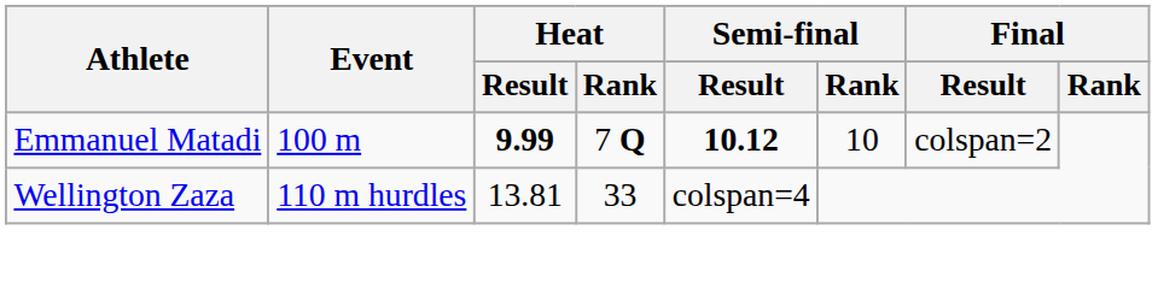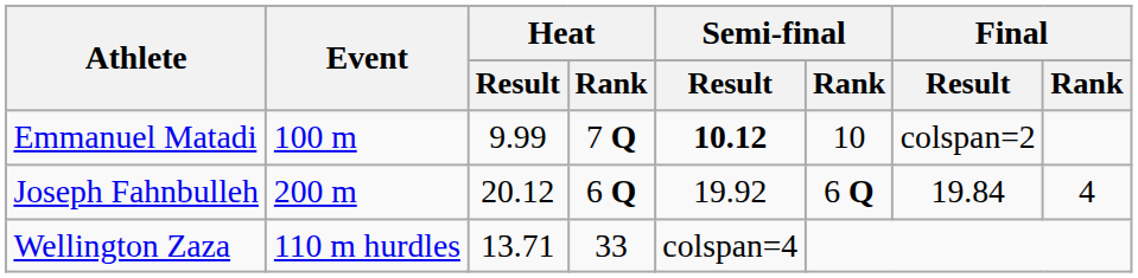Emmanuel Matadi | Heat / Result: bold -> normal
+ row: Joseph Fahnbulleh | 200 m | 20.12 | 6 Q | 19.92 | 6 Q | 19.84 | 4
Wellington Zaza | Heat / Result: 13.81 -> 13.71
